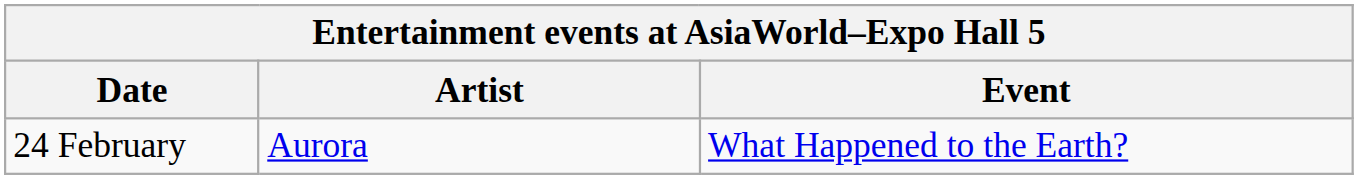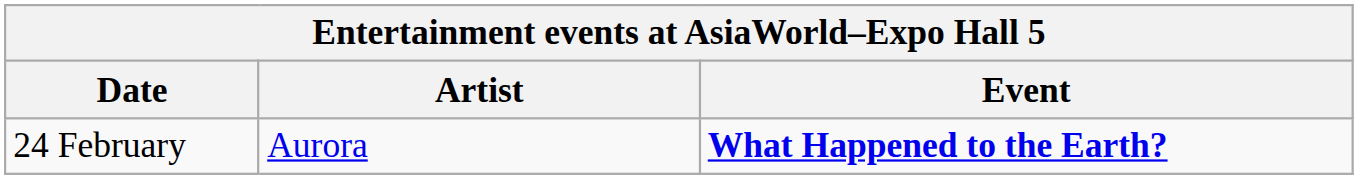24 February | Event: normal -> bold
